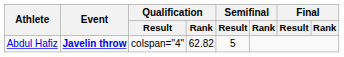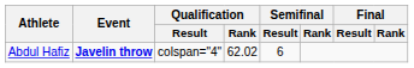Abdul Hafiz | Qualification / Rank: 62.82 -> 62.02
Abdul Hafiz | Semifinal / Result: 5 -> 6
